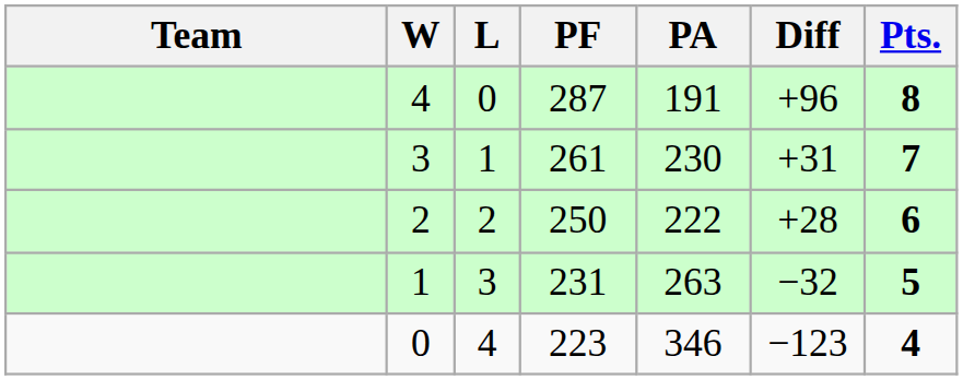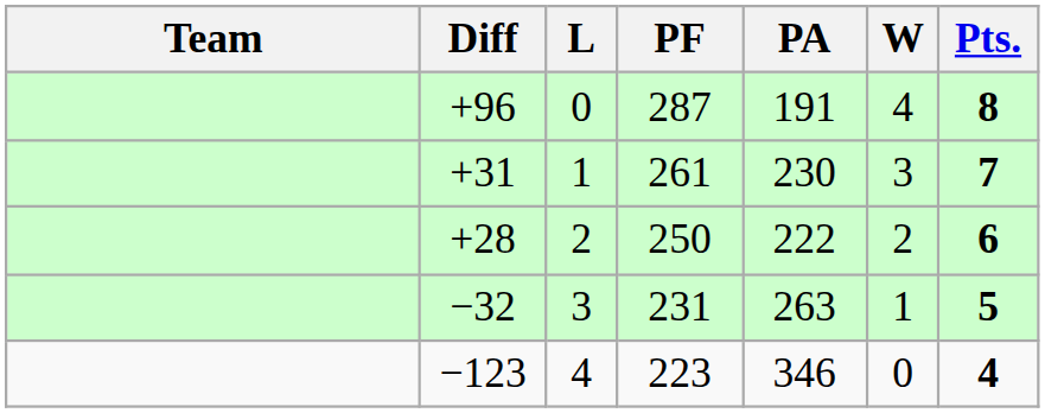columns swapped: W <-> Diff
